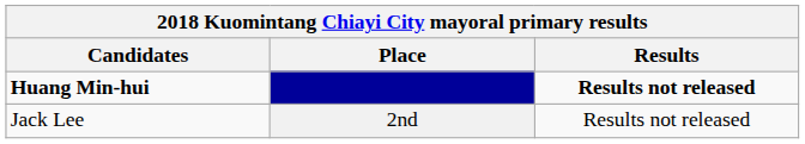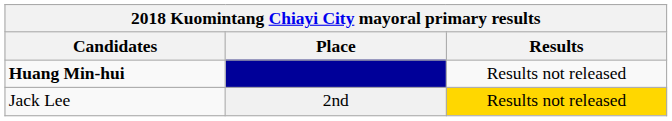Huang Min-hui | Results: bold -> normal
Jack Lee | Results: no background -> gold background
